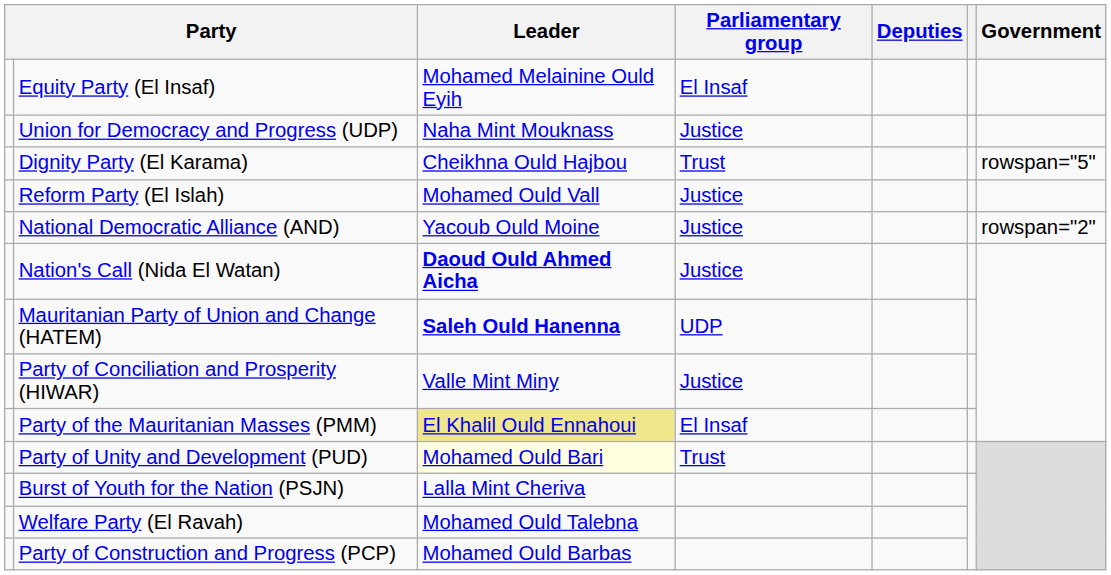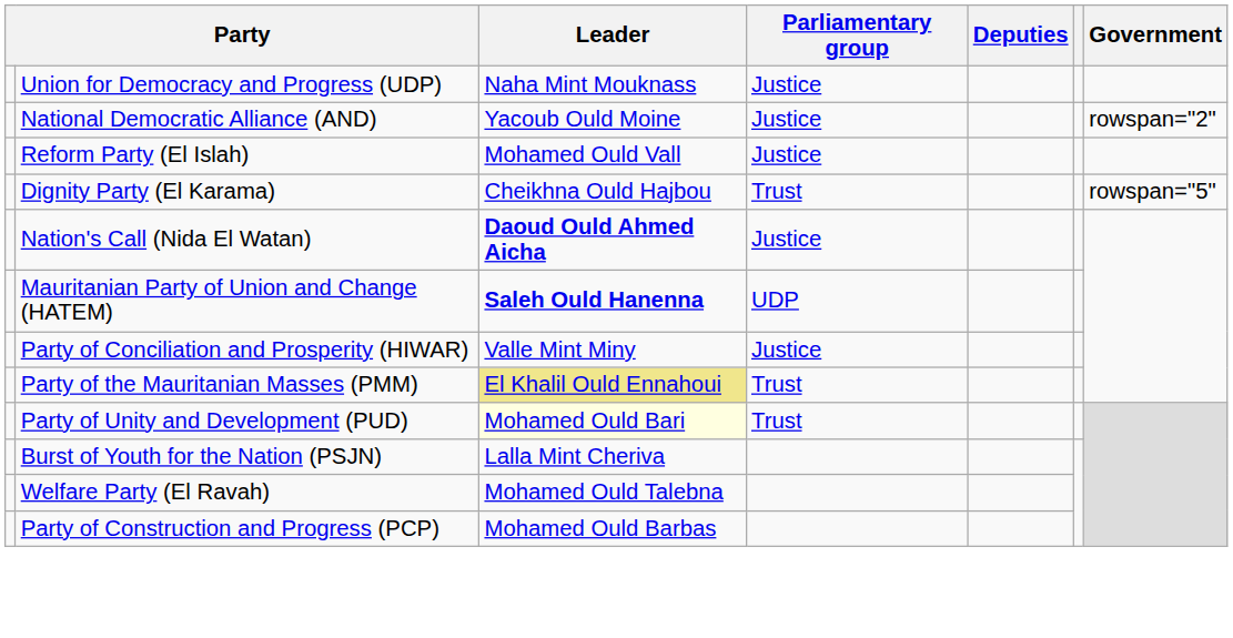- row: Equity Party (El Insaf) | Mohamed Melainine Ould Eyih | El Insaf
rows swapped: National Democratic Alliance (AND) <-> Dignity Party (El Karama)
Party of the Mauritanian Masses (PMM) | Parliamentary group: El Insaf -> Trust
